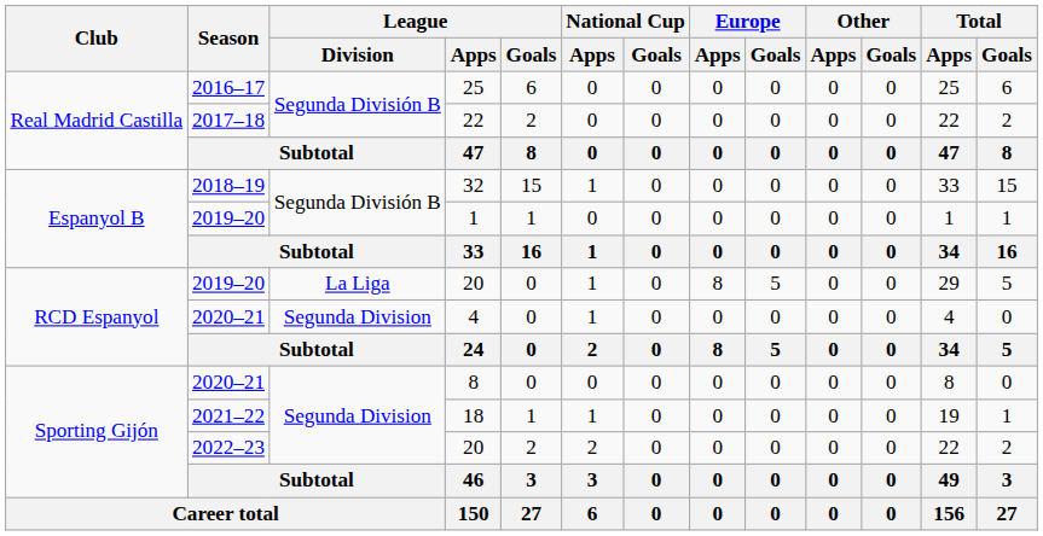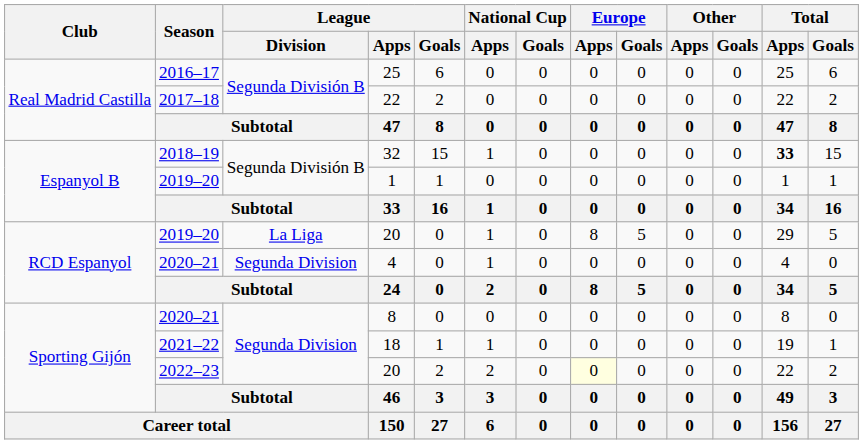32 | Total / Apps: normal -> bold
2022–23 / 20 | Europe / Apps: no background -> lightyellow background
